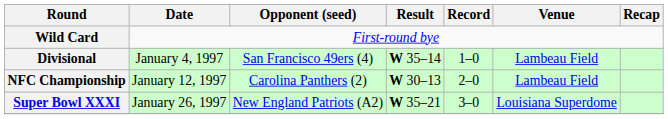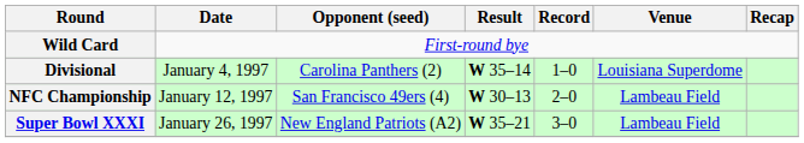Divisional | Opponent (seed): San Francisco 49ers (4) -> Carolina Panthers (2)
Divisional | Venue: Lambeau Field -> Louisiana Superdome
NFC Championship | Opponent (seed): Carolina Panthers (2) -> San Francisco 49ers (4)
Super Bowl XXXI | Venue: Louisiana Superdome -> Lambeau Field
